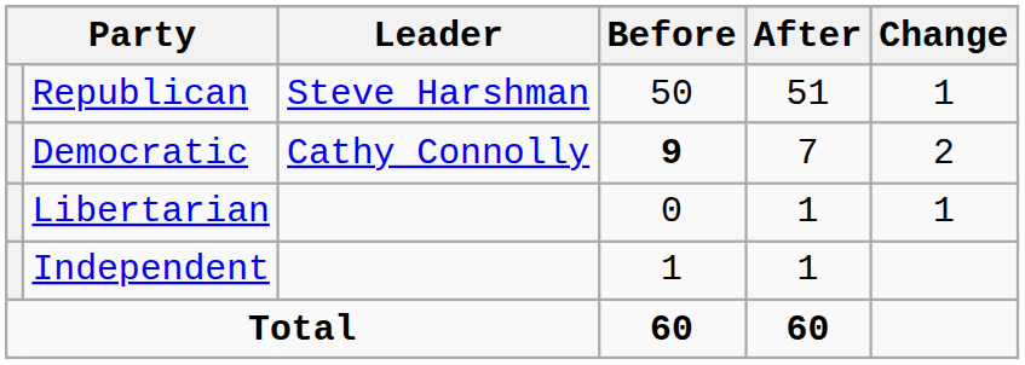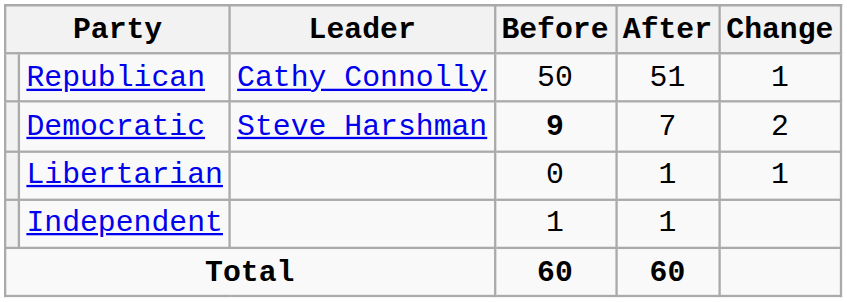Republican | Leader: Steve Harshman -> Cathy Connolly
Democratic | Leader: Cathy Connolly -> Steve Harshman
